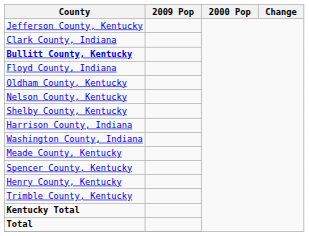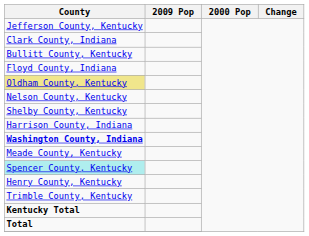Bullitt County, Kentucky | County: bold -> normal
Oldham County, Kentucky | County: no background -> khaki background
Washington County, Indiana | County: normal -> bold
Spencer County, Kentucky | County: no background -> paleturquoise background
